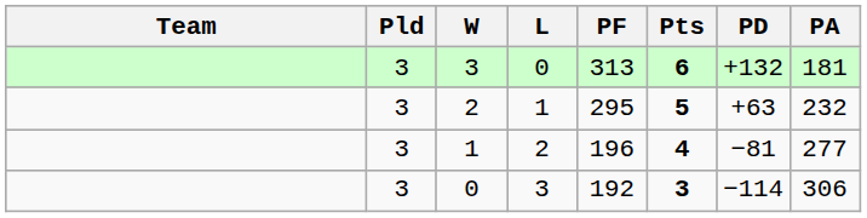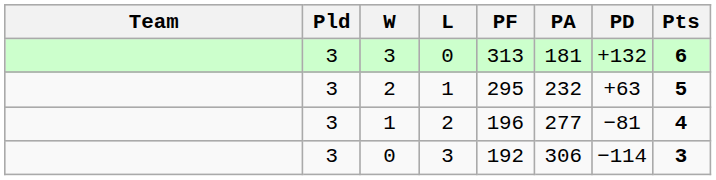columns swapped: PA <-> Pts
